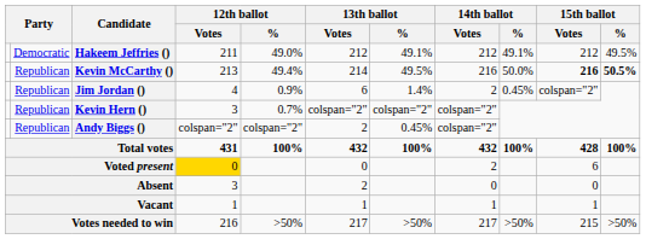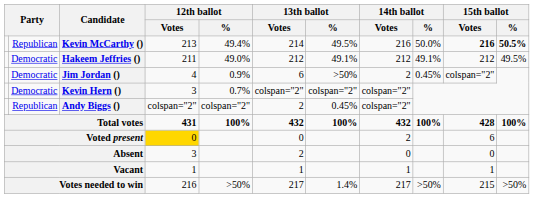rows swapped: Kevin McCarthy () <-> Hakeem Jeffries ()
Jim Jordan () | column 2: Republican -> Democratic
Jim Jordan () | 13th ballot / %: 1.4% -> >50%
Kevin Hern () | column 2: Republican -> Democratic
Votes needed to win | 13th ballot / %: >50% -> 1.4%
